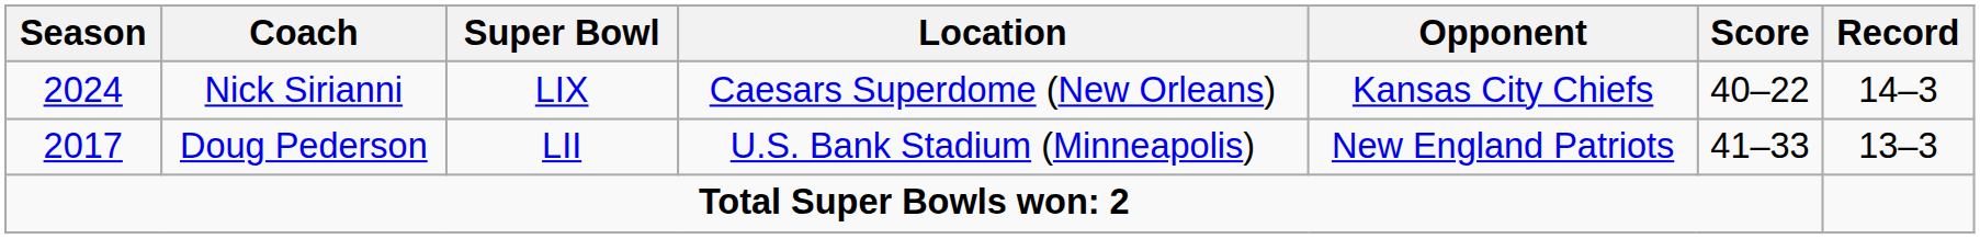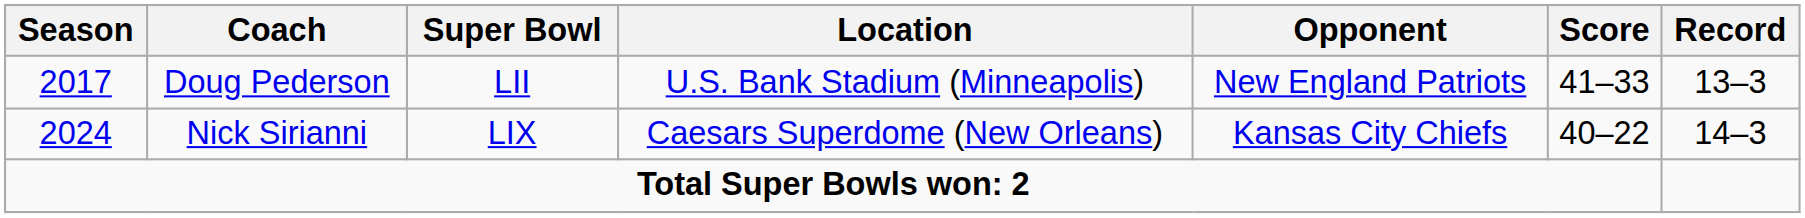rows swapped: Doug Pederson <-> Nick Sirianni
